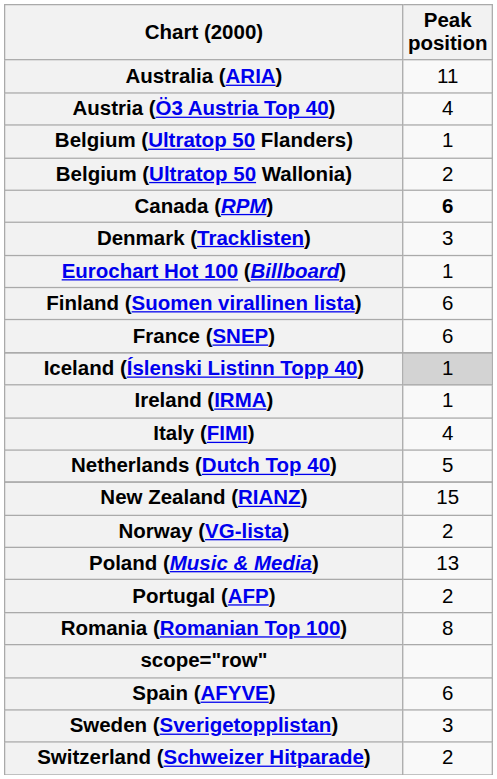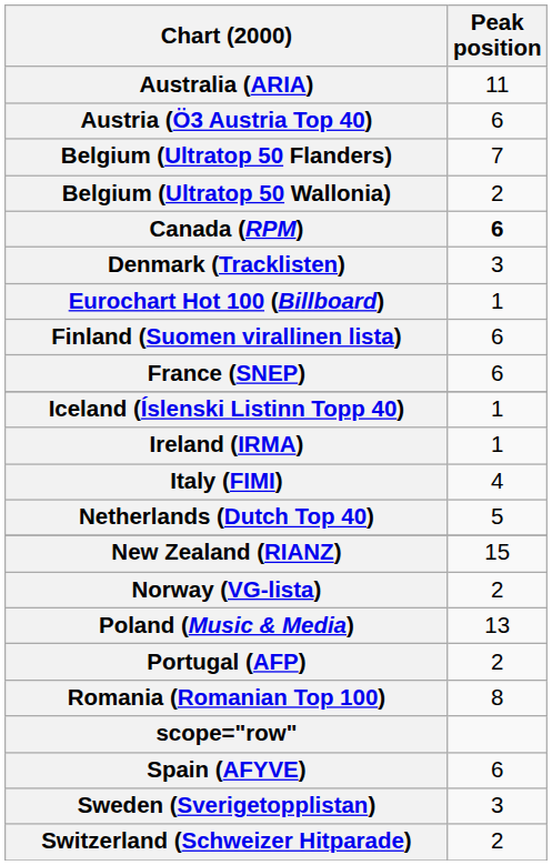Austria (Ö3 Austria Top 40) | Peak position: 4 -> 6
Belgium (Ultratop 50 Flanders) | Peak position: 1 -> 7
Iceland (Íslenski Listinn Topp 40) | Peak position: lightgrey background -> no background
